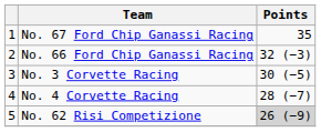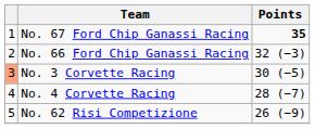No. 67 Ford Chip Ganassi Racing | Points: normal -> bold
No. 3 Corvette Racing | column 1: no background -> lightsalmon background
No. 62 Risi Competizione | Points: lightgrey background -> no background
